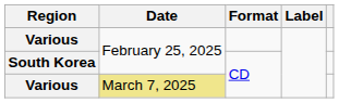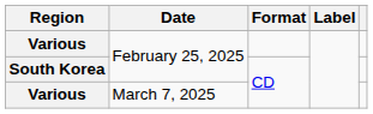Various / March 7, 2025 | Date: khaki background -> no background
